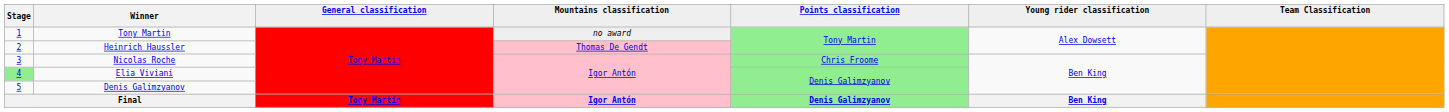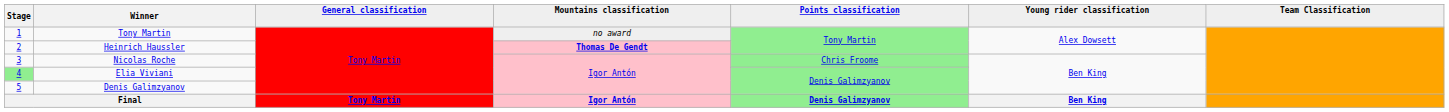Heinrich Haussler | Mountains classification: normal -> bold
